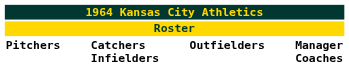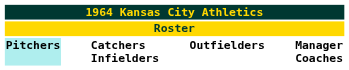Pitchers | column 1: no background -> paleturquoise background
